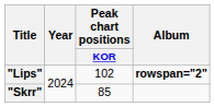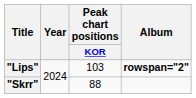"Lips" | Peak chart positions / KOR: 102 -> 103
"Skrr" | Peak chart positions / KOR: 85 -> 88
